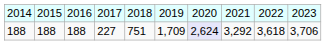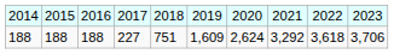row 2 | column 6: 1,709 -> 1,609
row 2 | column 7: lavender background -> no background
